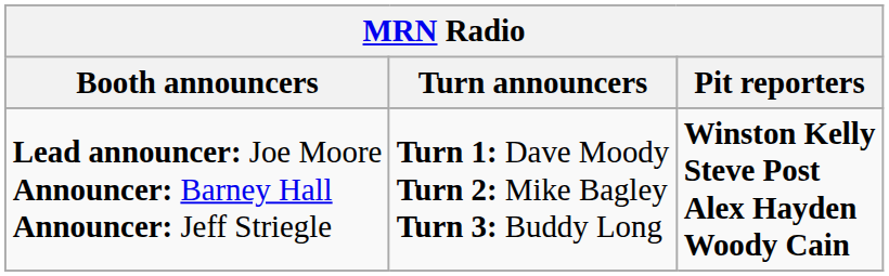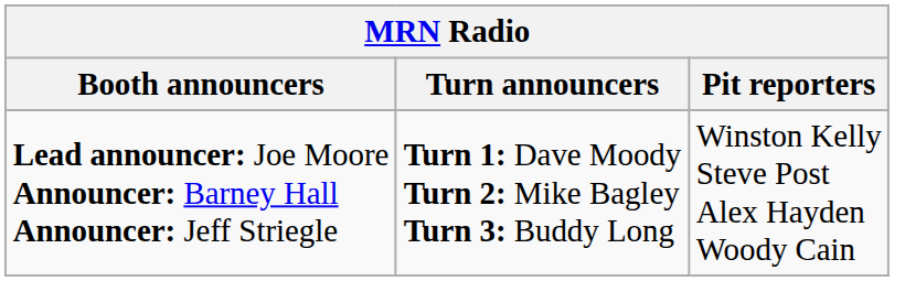row 3 | Pit reporters: bold -> normal
